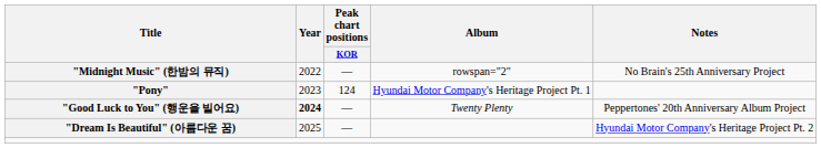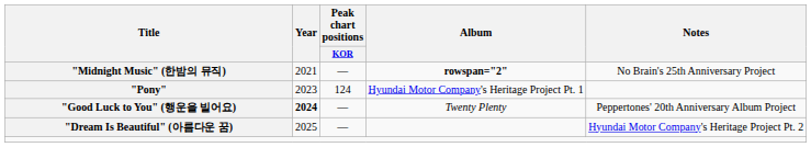"Midnight Music" (한밤의 뮤직) | Year: 2022 -> 2021
"Midnight Music" (한밤의 뮤직) | Album: normal -> bold
